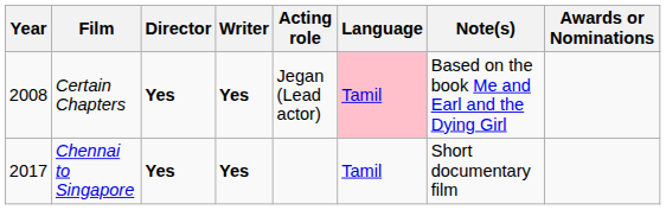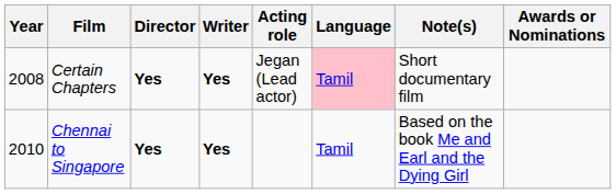Certain Chapters | Note(s): Based on the book Me and Earl and the Dying Girl -> Short documentary film
Chennai to Singapore | Year: 2017 -> 2010
Chennai to Singapore | Note(s): Short documentary film -> Based on the book Me and Earl and the Dying Girl
